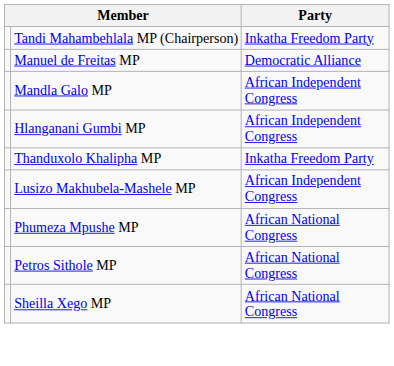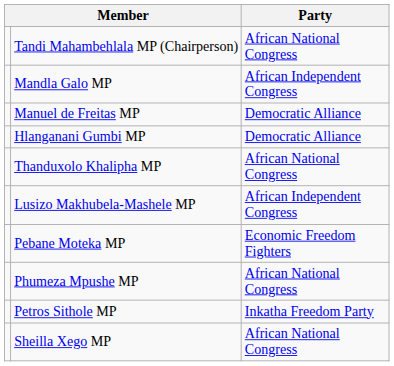Tandi Mahambehlala MP (Chairperson) | Party: Inkatha Freedom Party -> African National Congress
rows swapped: Manuel de Freitas MP <-> Mandla Galo MP
Hlanganani Gumbi MP | Party: African Independent Congress -> Democratic Alliance
Thanduxolo Khalipha MP | Party: Inkatha Freedom Party -> African National Congress
+ row: Pebane Moteka MP | Economic Freedom Fighters
Petros Sithole MP | Party: African National Congress -> Inkatha Freedom Party
